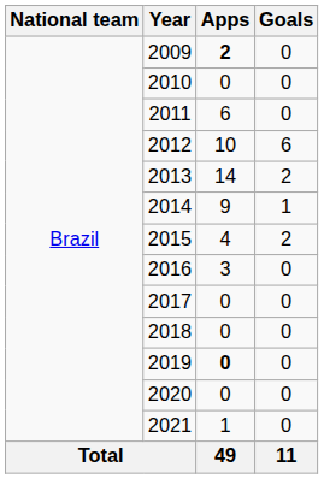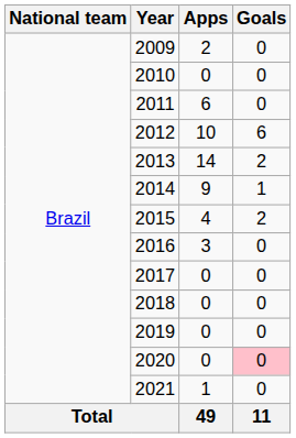2009 | Apps: bold -> normal
2019 | Apps: bold -> normal
2020 | Goals: no background -> pink background
